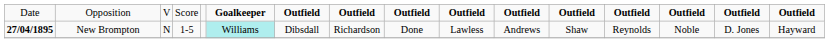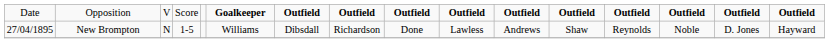New Brompton | column 1: bold -> normal
New Brompton | column 6: paleturquoise background -> no background
